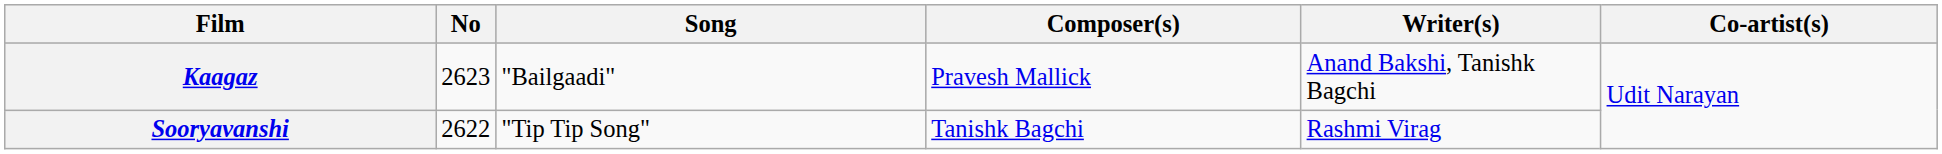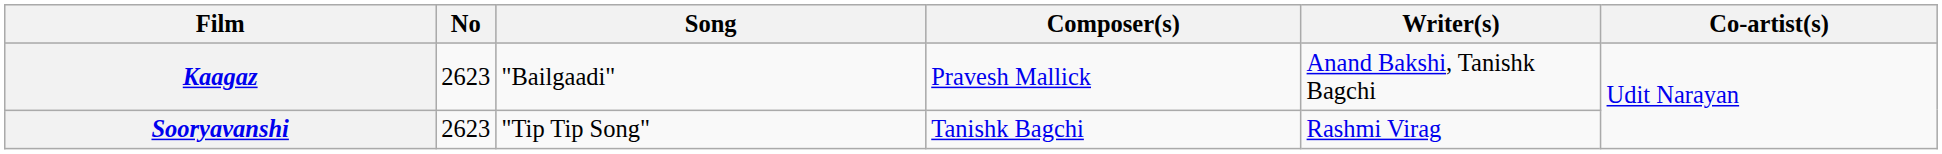Sooryavanshi | No: 2622 -> 2623
